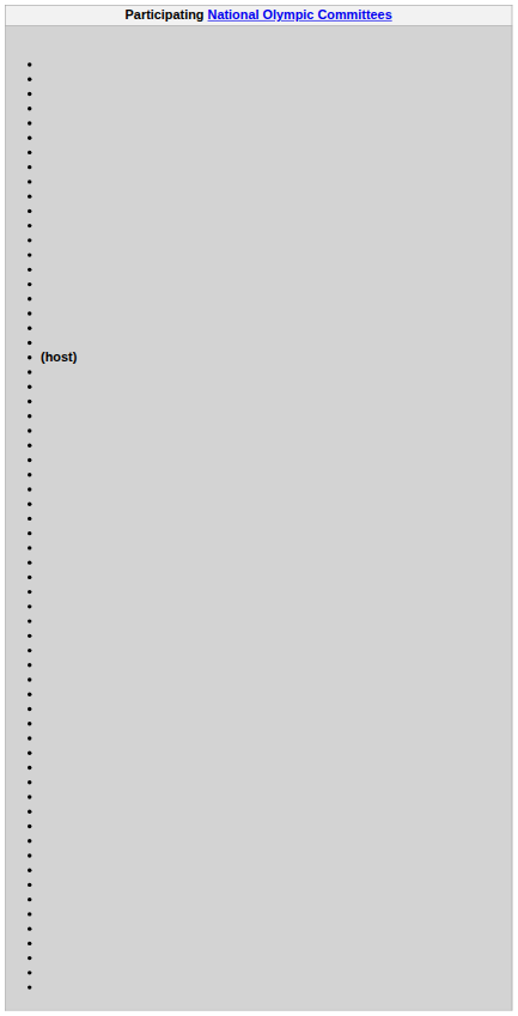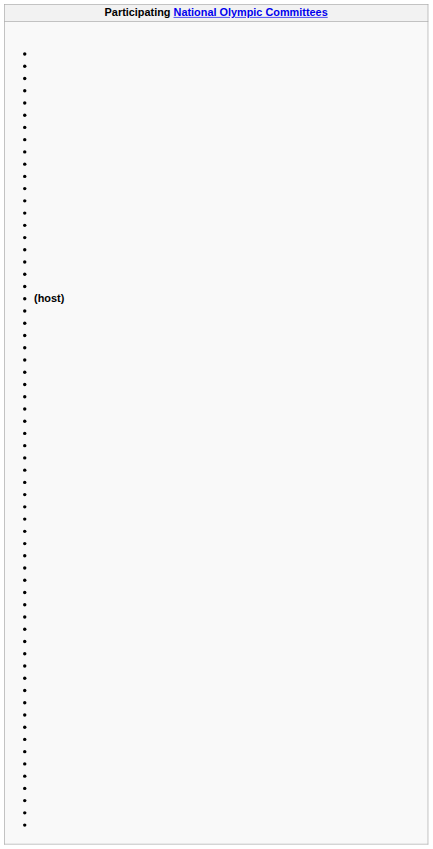row 2 | column 1: lightgrey background -> no background
